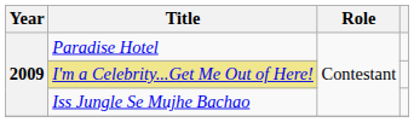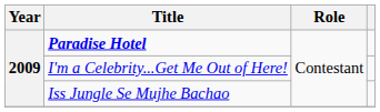Paradise Hotel | Title: normal -> bold
I'm a Celebrity...Get Me Out of Here! | Title: khaki background -> no background
